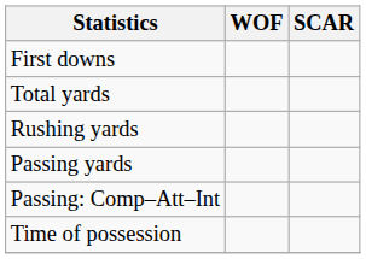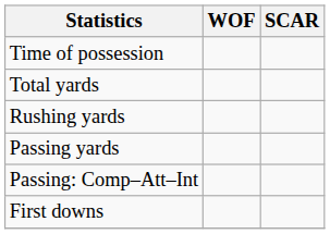rows swapped: First downs <-> Time of possession
